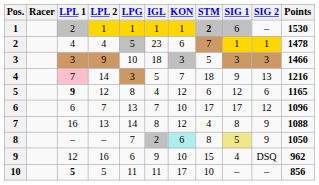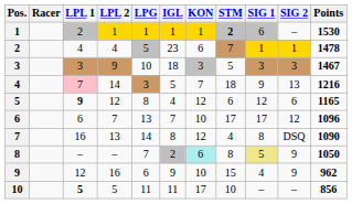row 4 | Points: 1466 -> 1467
row 8 | SIG 2: 9 -> DSQ
row 8 | Points: 1088 -> 1090
row 10 | SIG 2: DSQ -> 9
